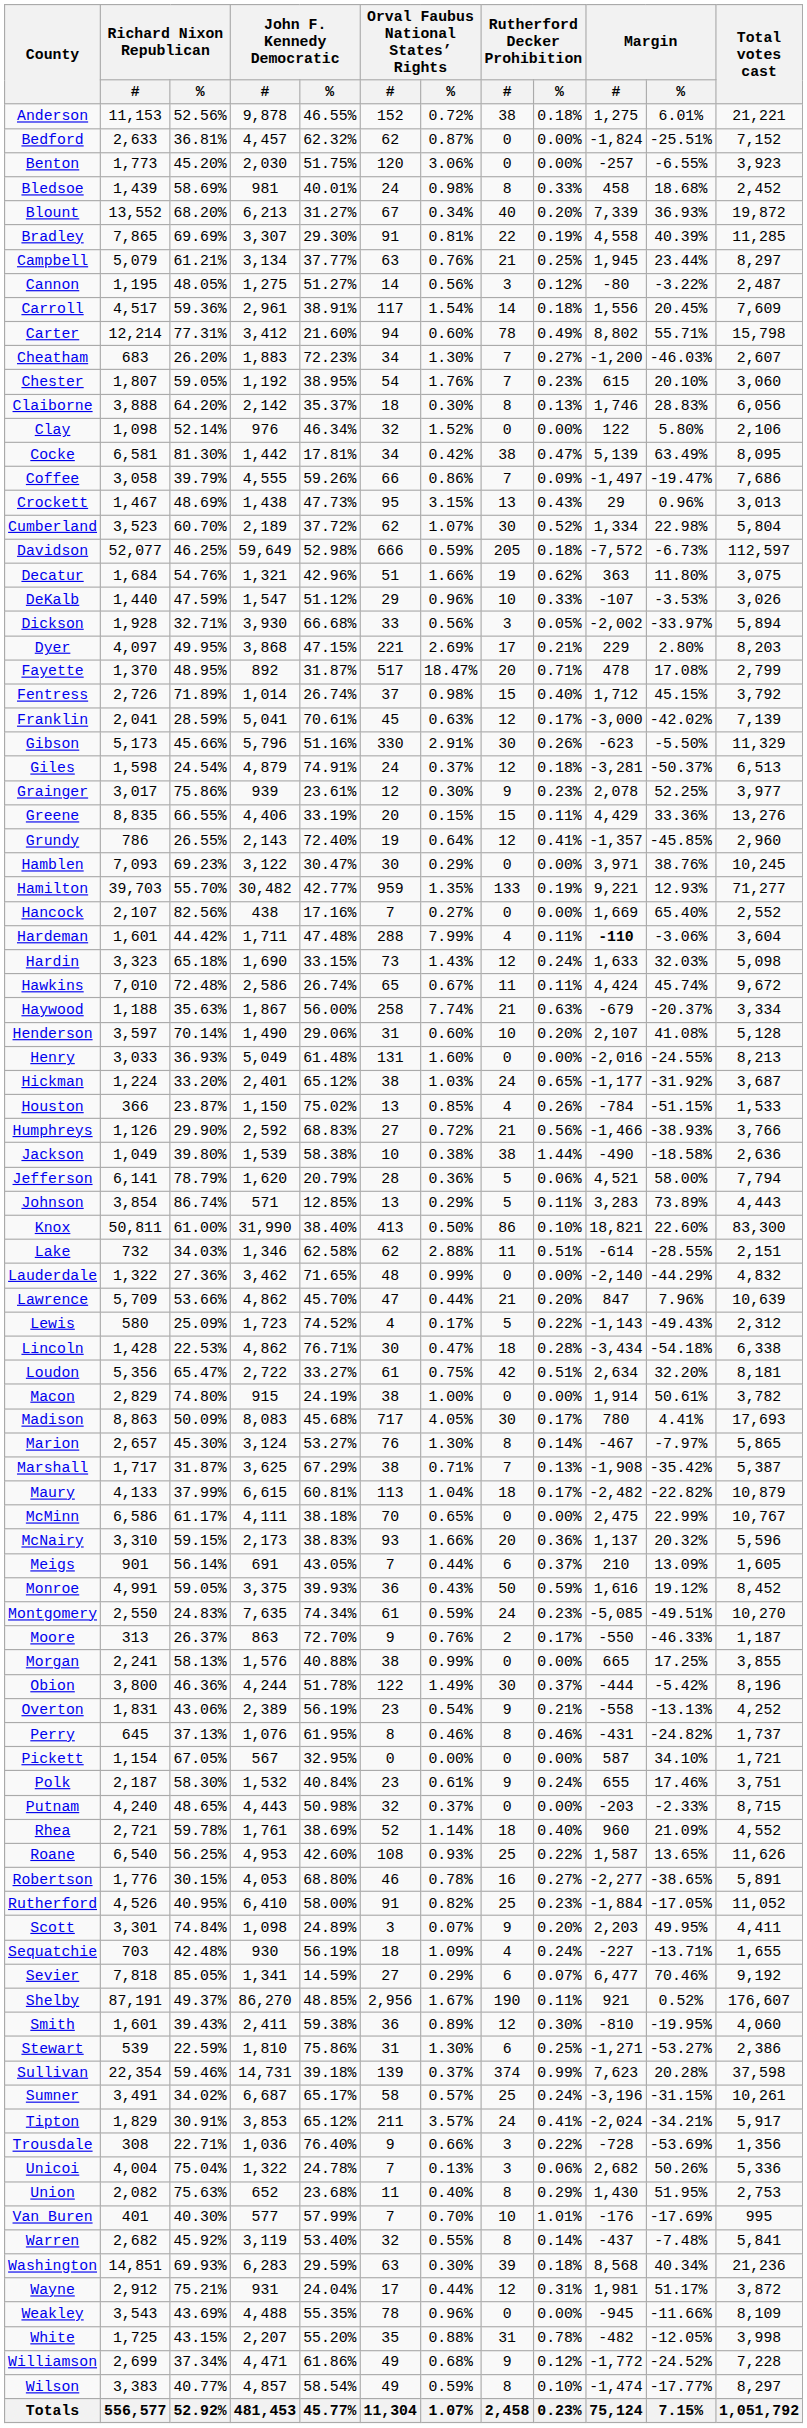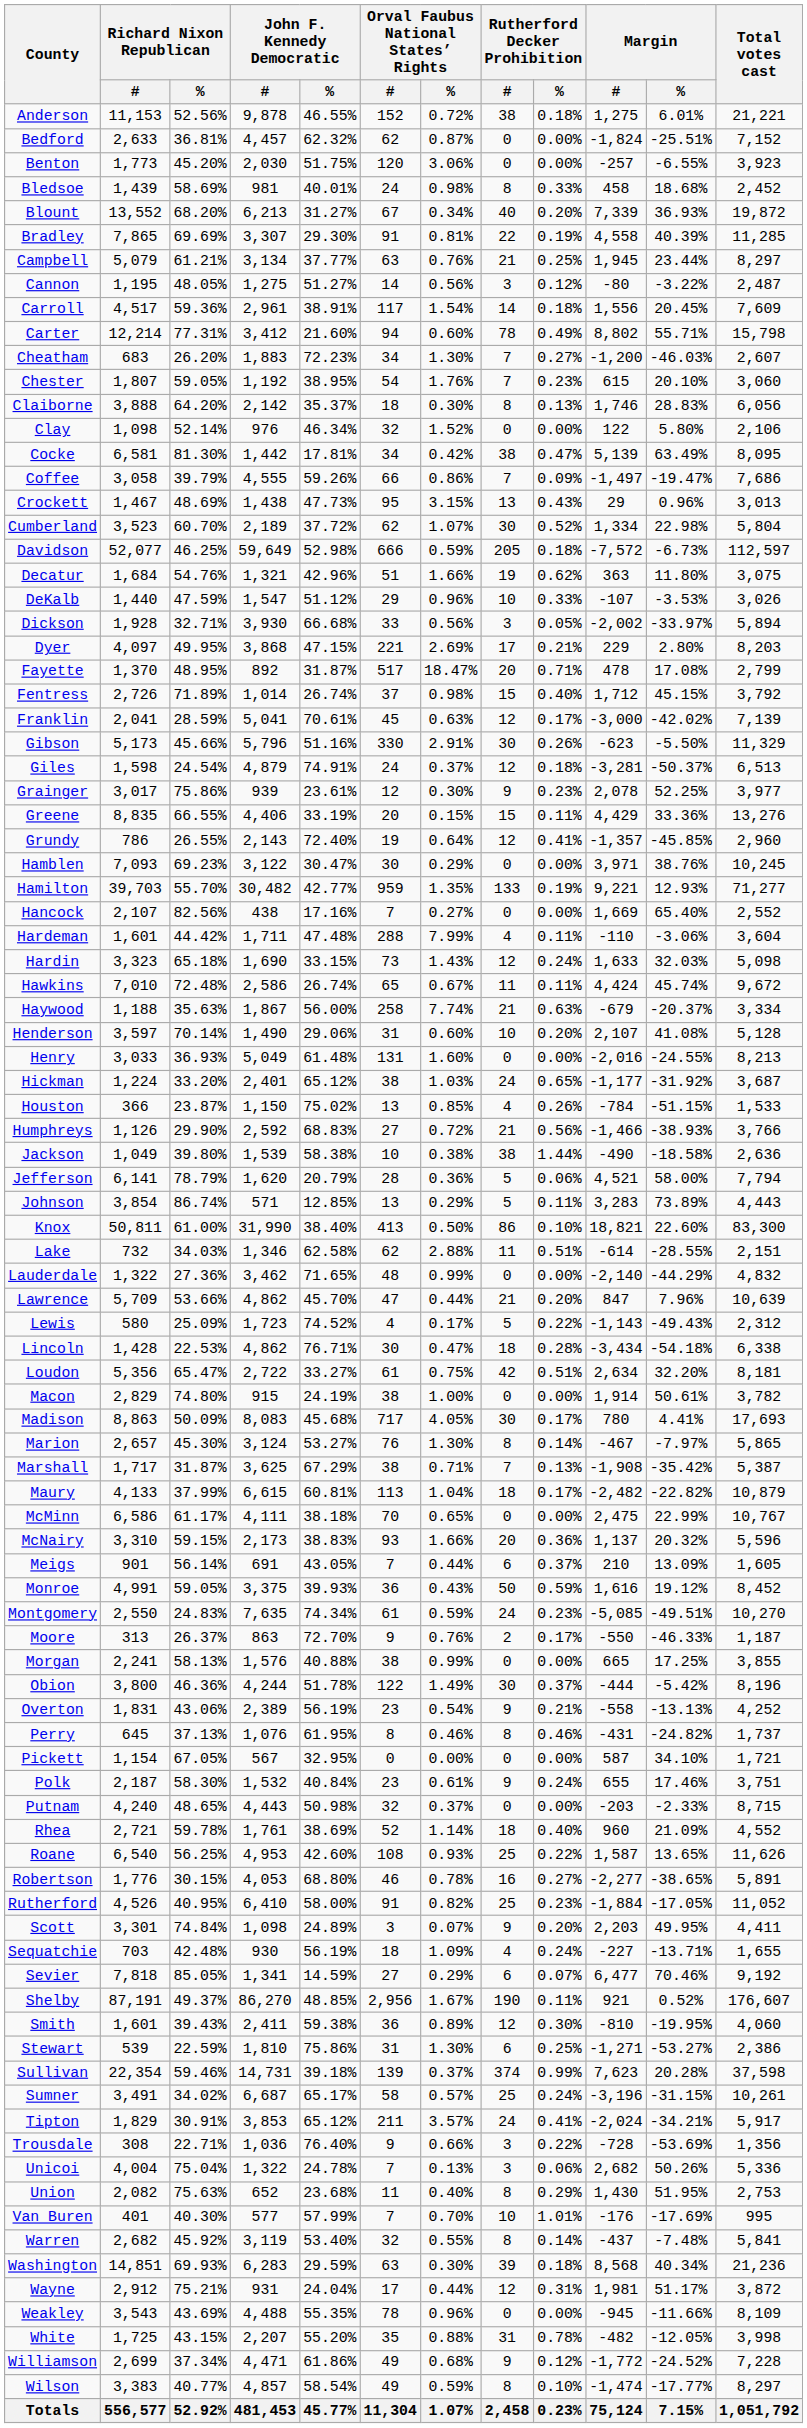Hardeman | Margin / #: bold -> normal
